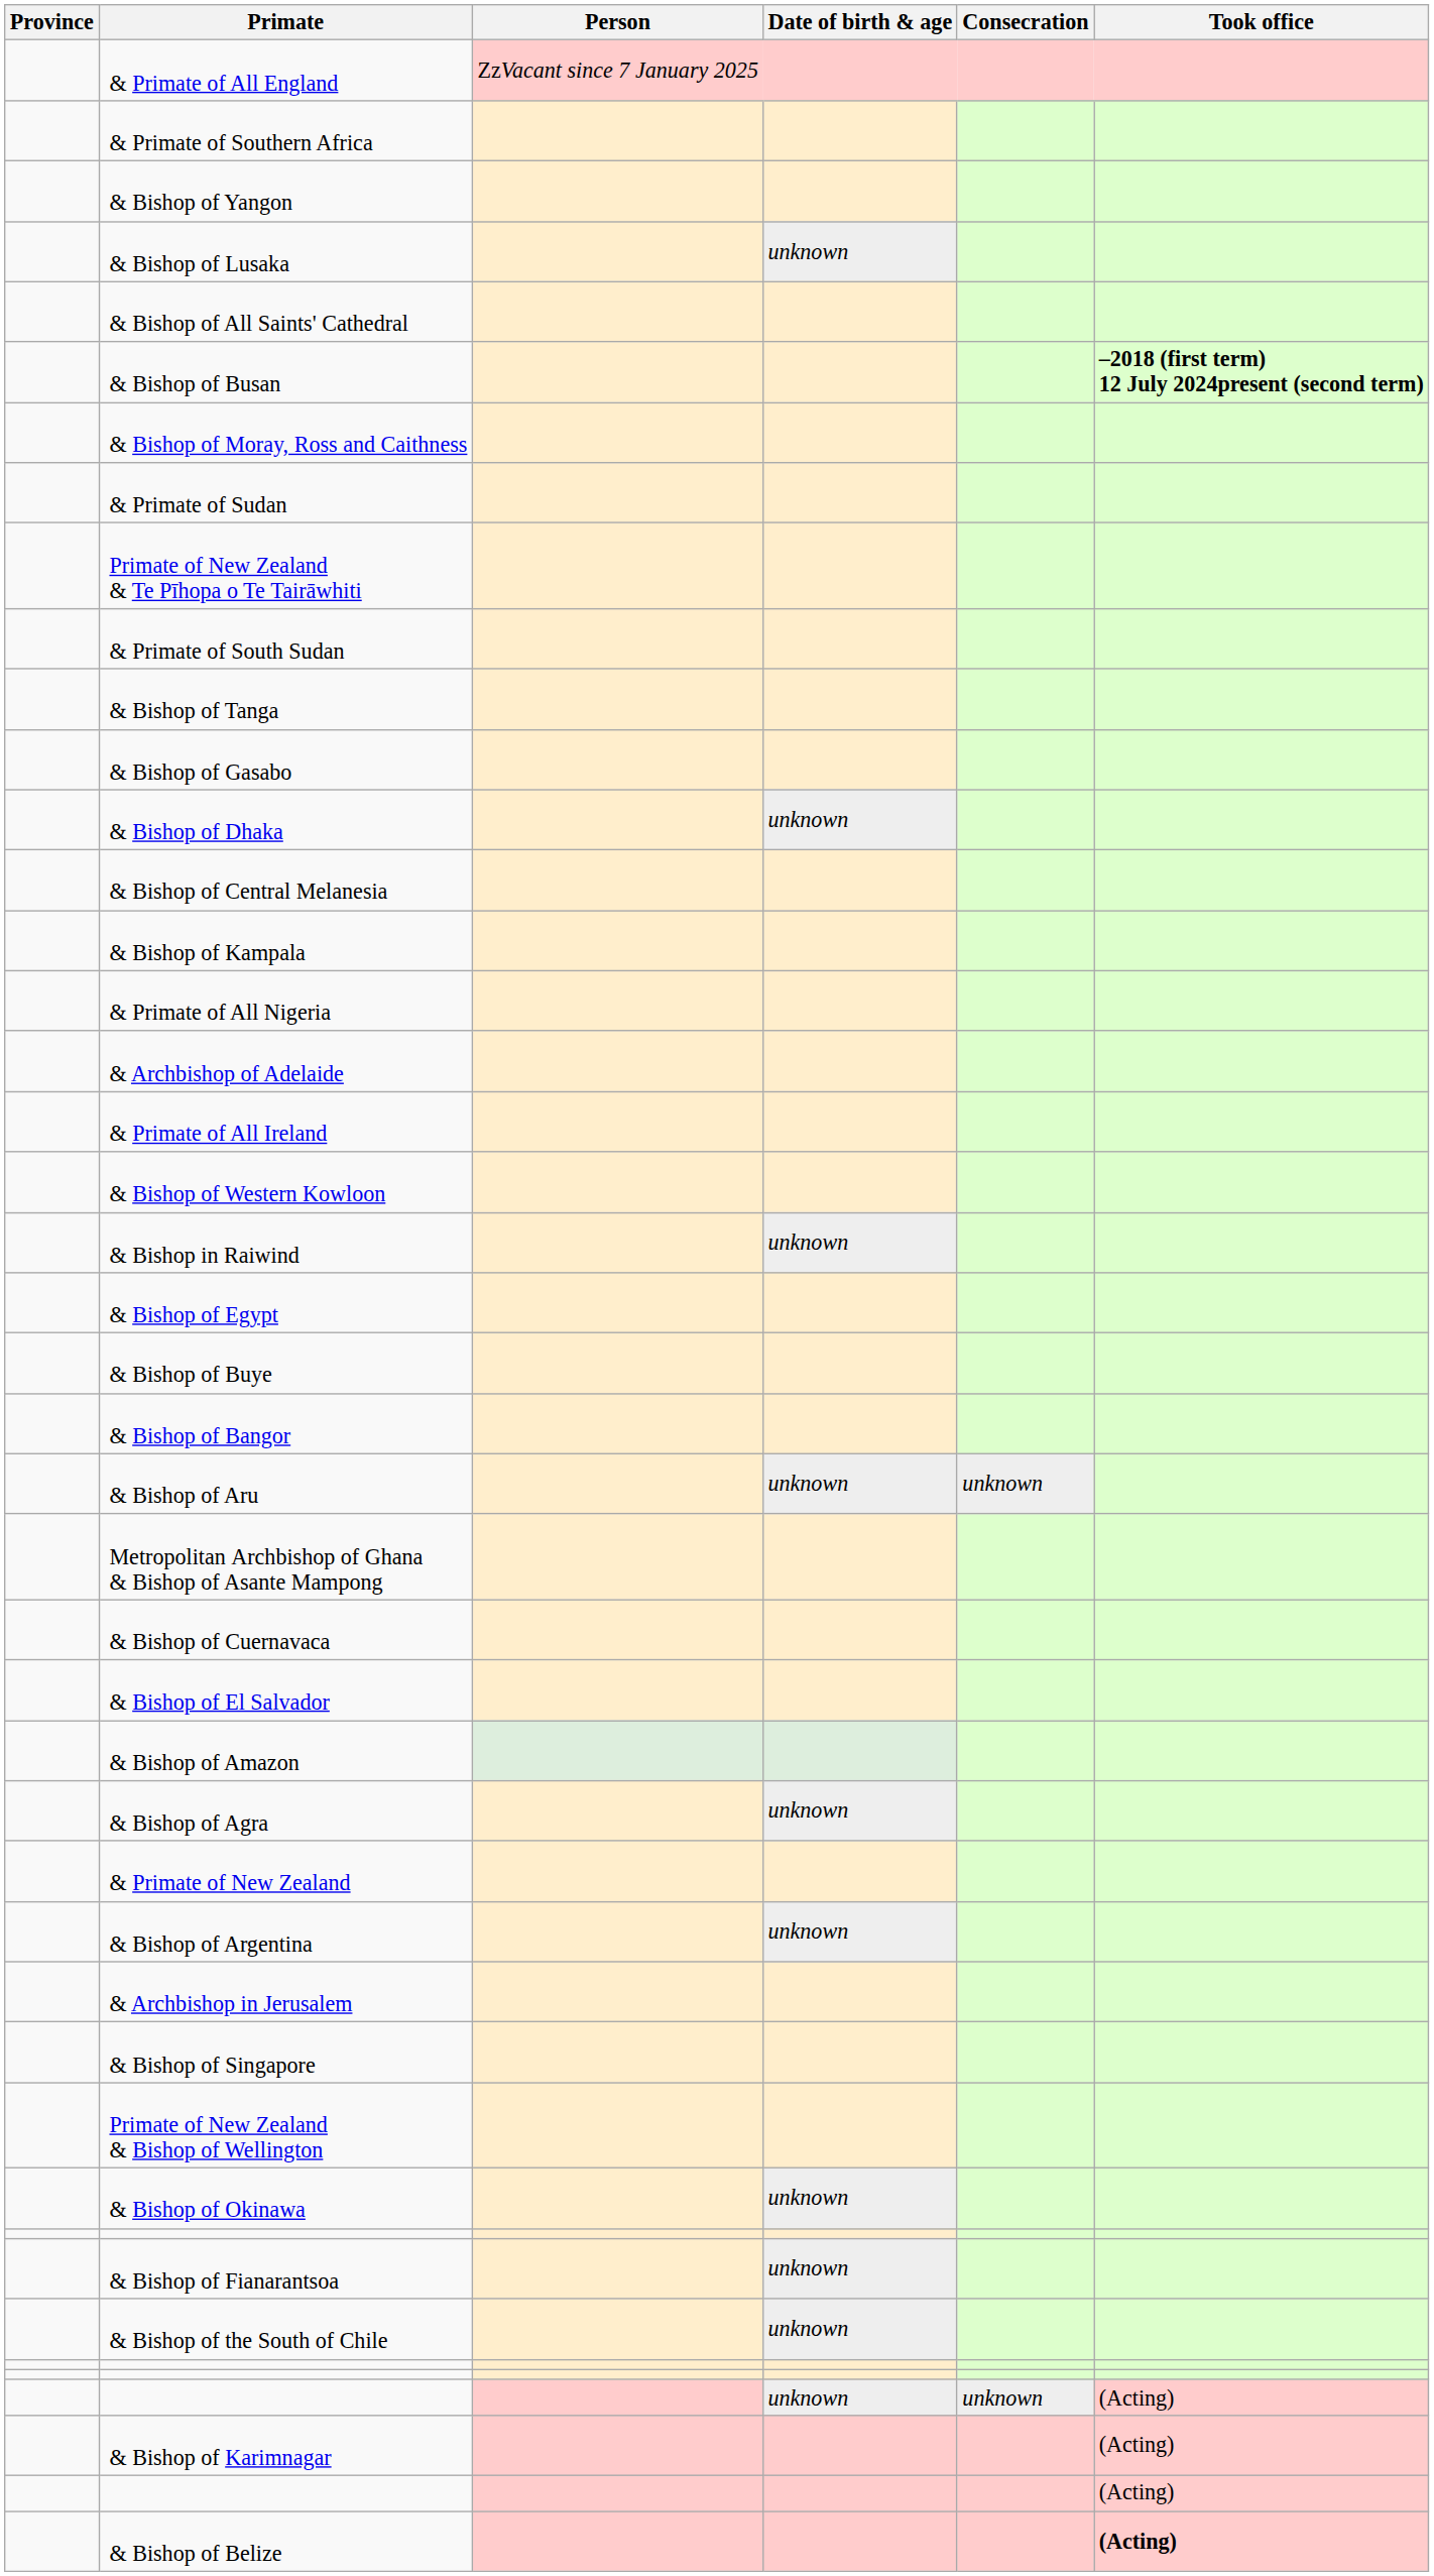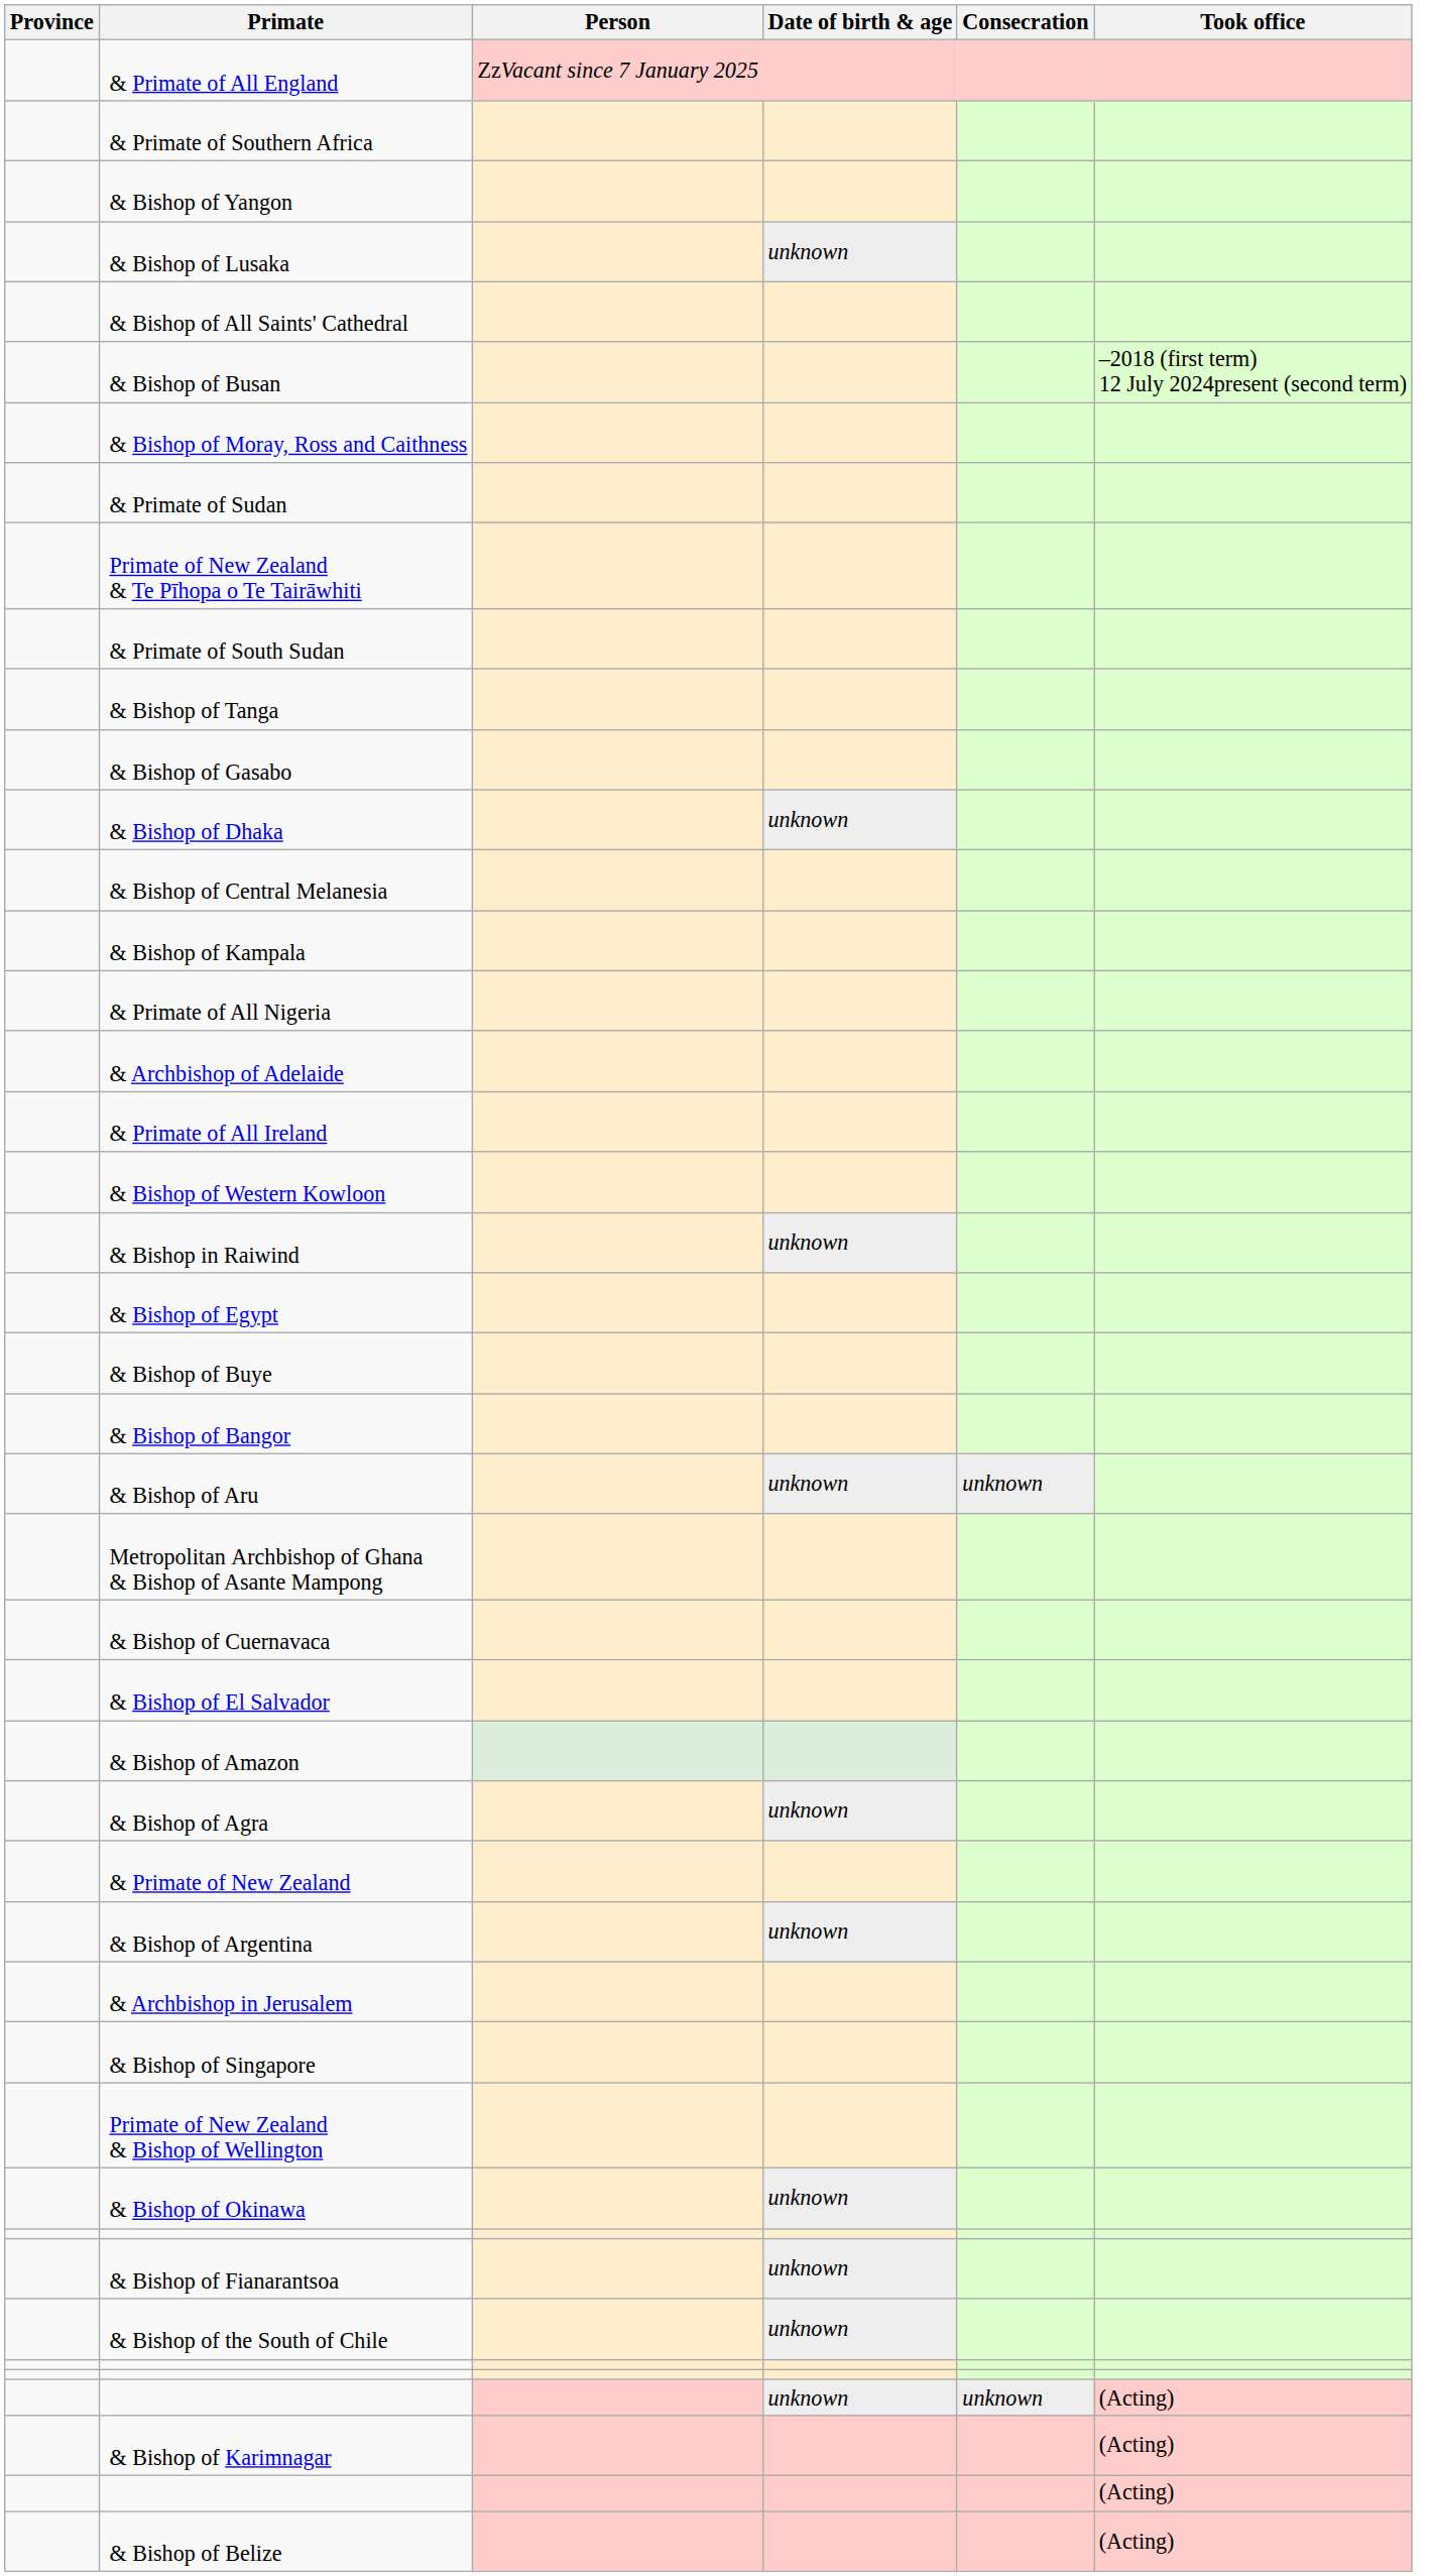& Bishop of Busan | Took office: bold -> normal
& Bishop of Belize | Took office: bold -> normal
